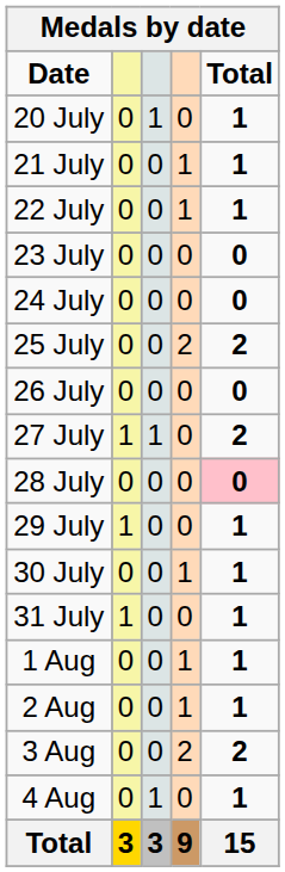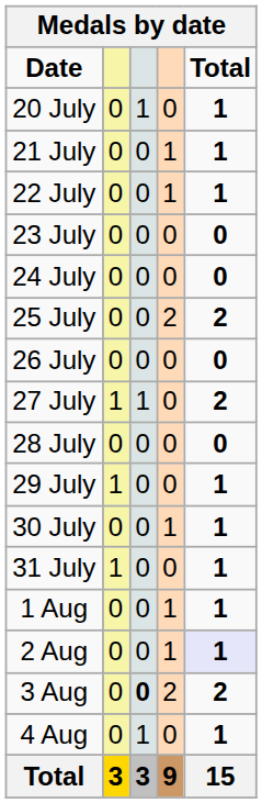28 July | Total: pink background -> no background
2 Aug | Total: no background -> lavender background
3 Aug | column 3: normal -> bold
